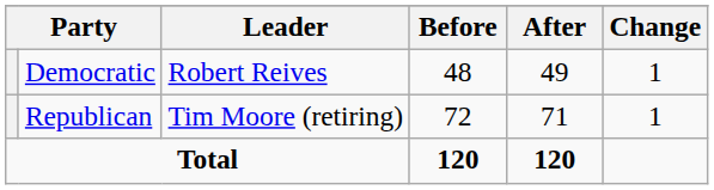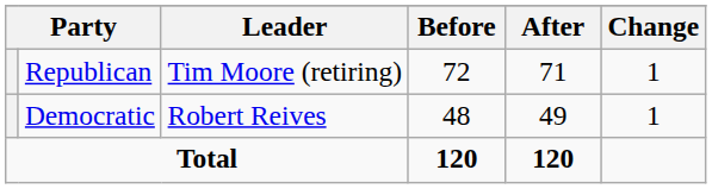rows swapped: Republican <-> Democratic
